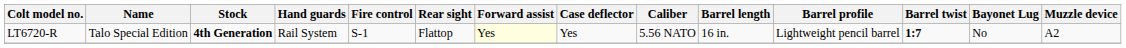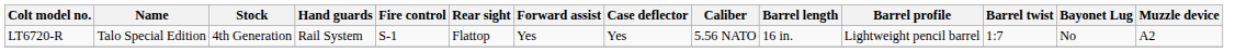LT6720-R | Stock: bold -> normal
LT6720-R | Forward assist: lightyellow background -> no background
LT6720-R | Barrel twist: bold -> normal
